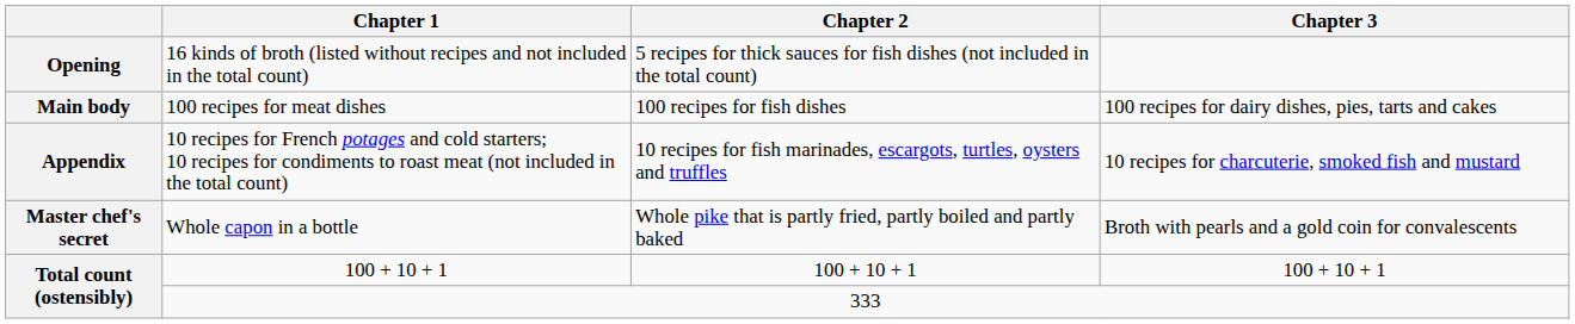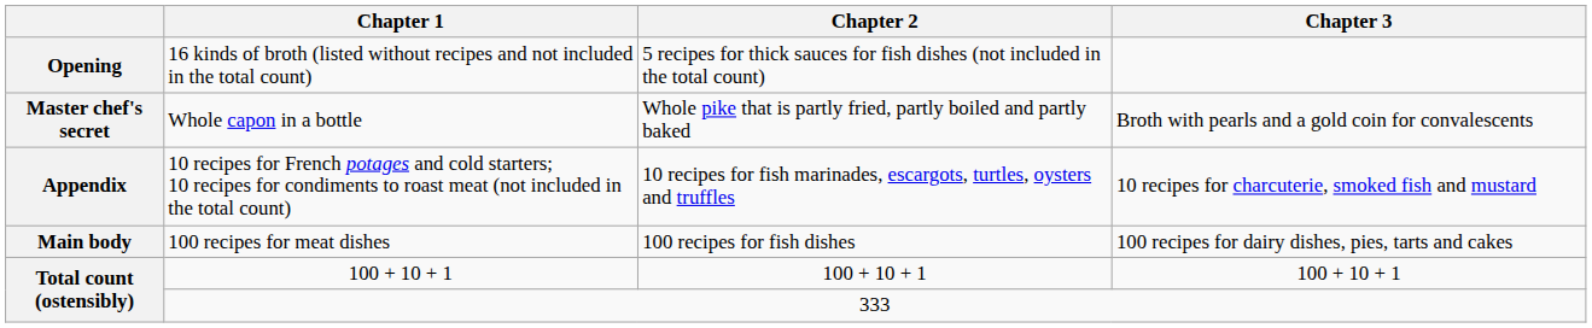rows swapped: 100 recipes for meat dishes <-> Whole capon in a bottle
